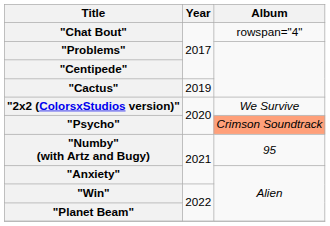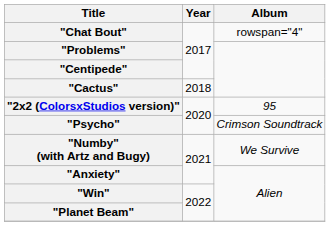"Cactus" | Year: 2019 -> 2018
"2x2 (ColorsxStudios version)" | Album: We Survive -> 95
"Psycho" | Album: lightsalmon background -> no background
"Numby" (with Artz and Bugy) | Album: 95 -> We Survive
